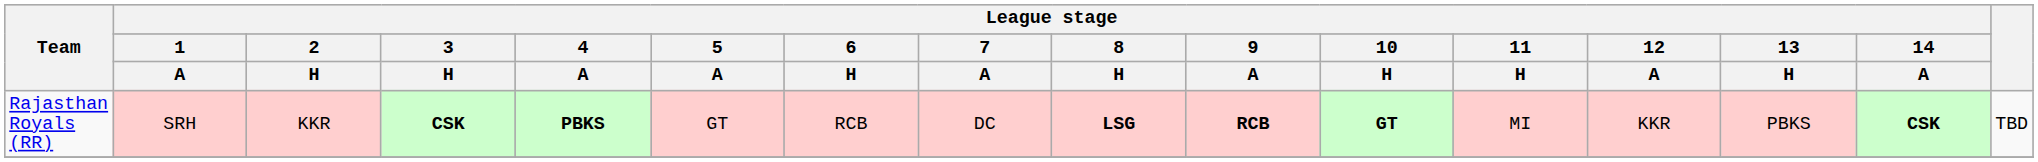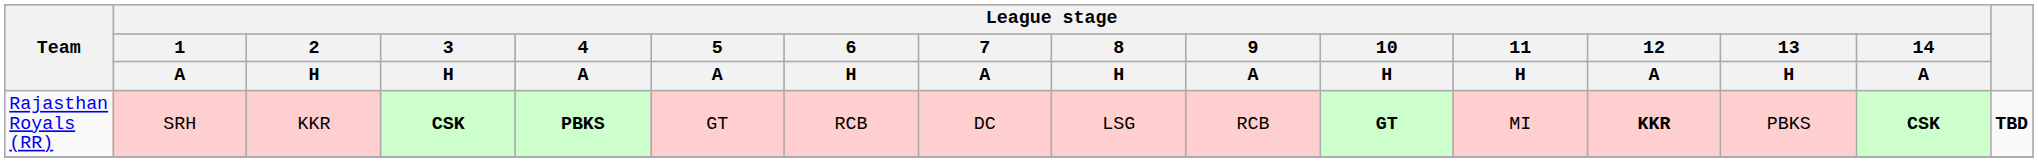Rajasthan Royals (RR) | League stage / 8 / H: bold -> normal
Rajasthan Royals (RR) | League stage / 9 / A: bold -> normal
Rajasthan Royals (RR) | League stage / 12 / A: normal -> bold
Rajasthan Royals (RR) | column 16: normal -> bold
